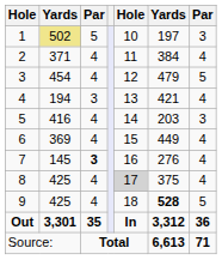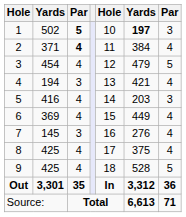1 | column 2: khaki background -> no background
1 | column 3: normal -> bold
1 | column 6: normal -> bold
2 | column 3: normal -> bold
7 | column 3: bold -> normal
8 | column 5: lightgrey background -> no background
9 | column 6: bold -> normal
